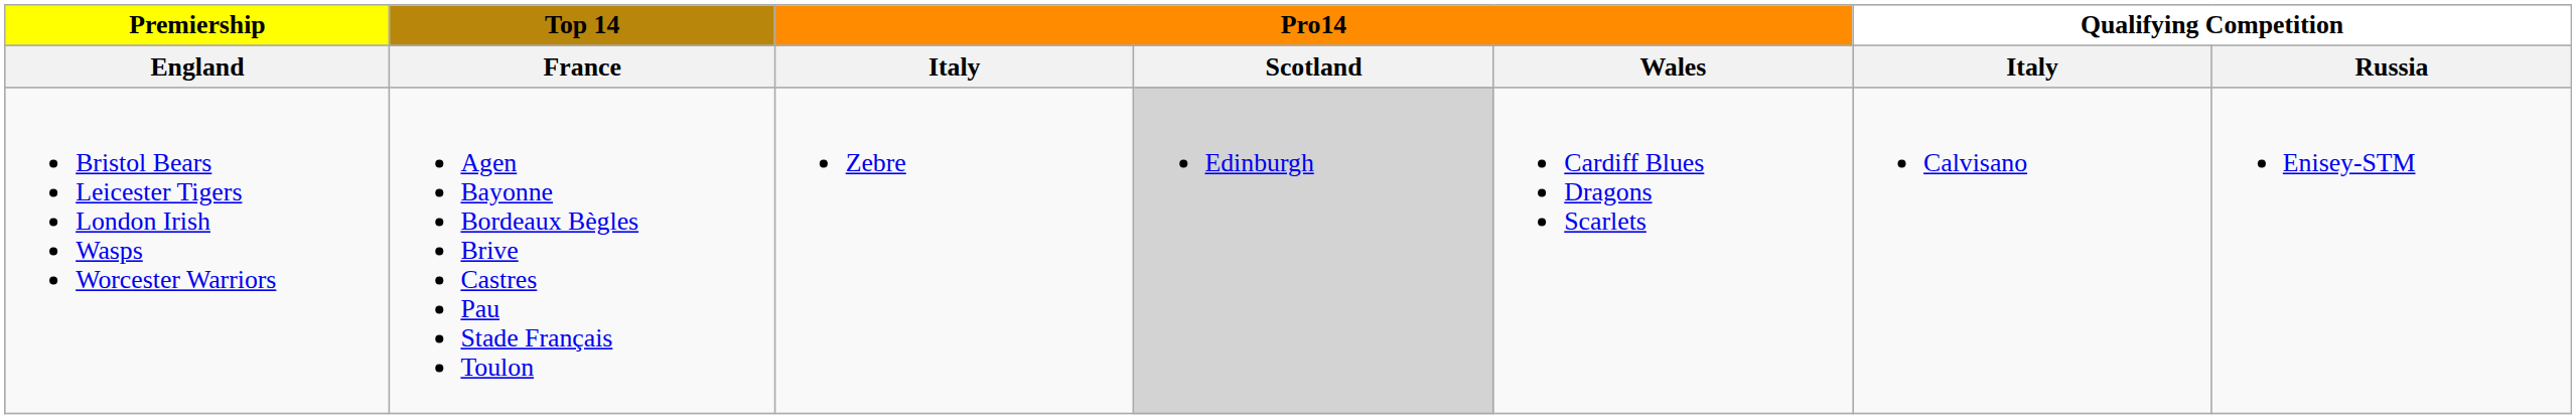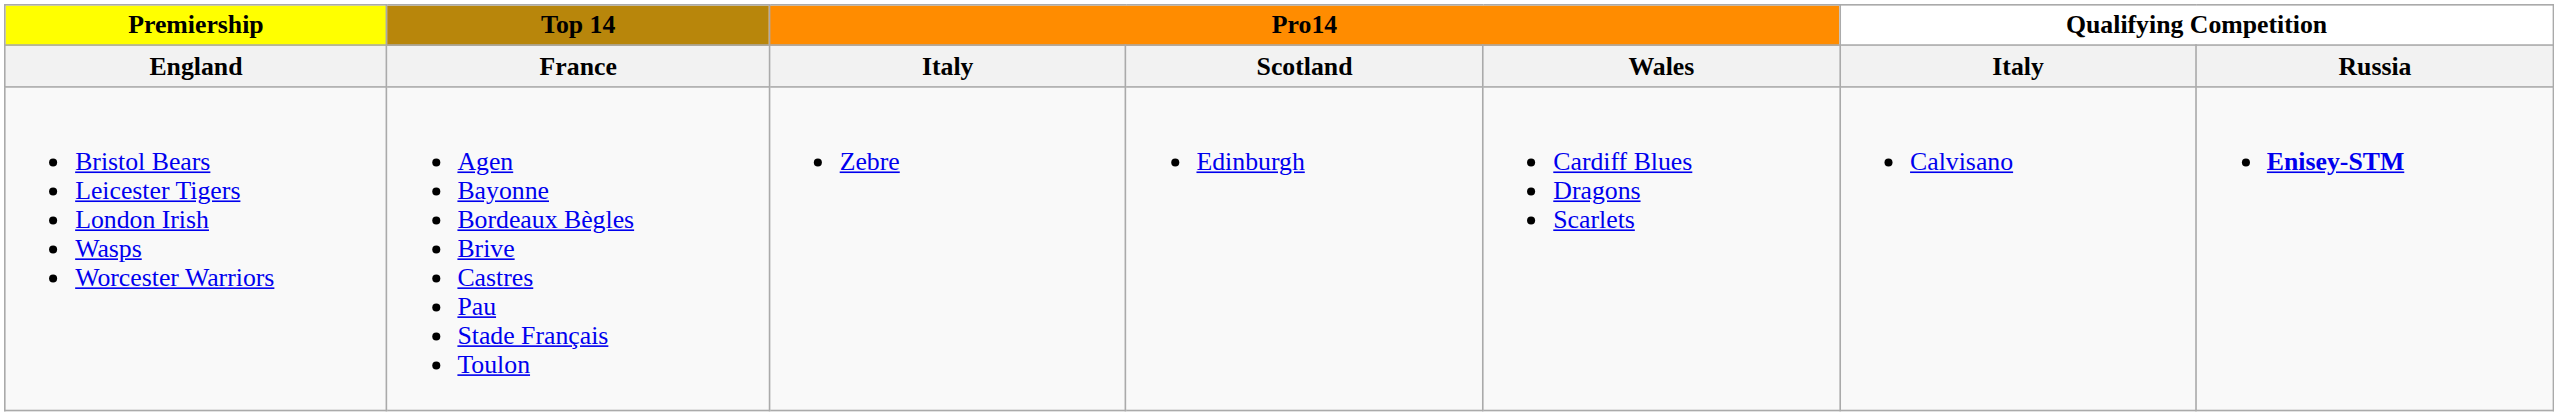row 3 | Pro14 / Scotland: lightgrey background -> no background
row 3 | Qualifying Competition / Russia: normal -> bold
